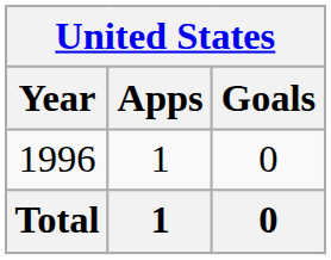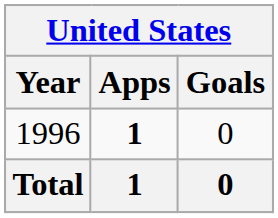1996 | Apps: normal -> bold
